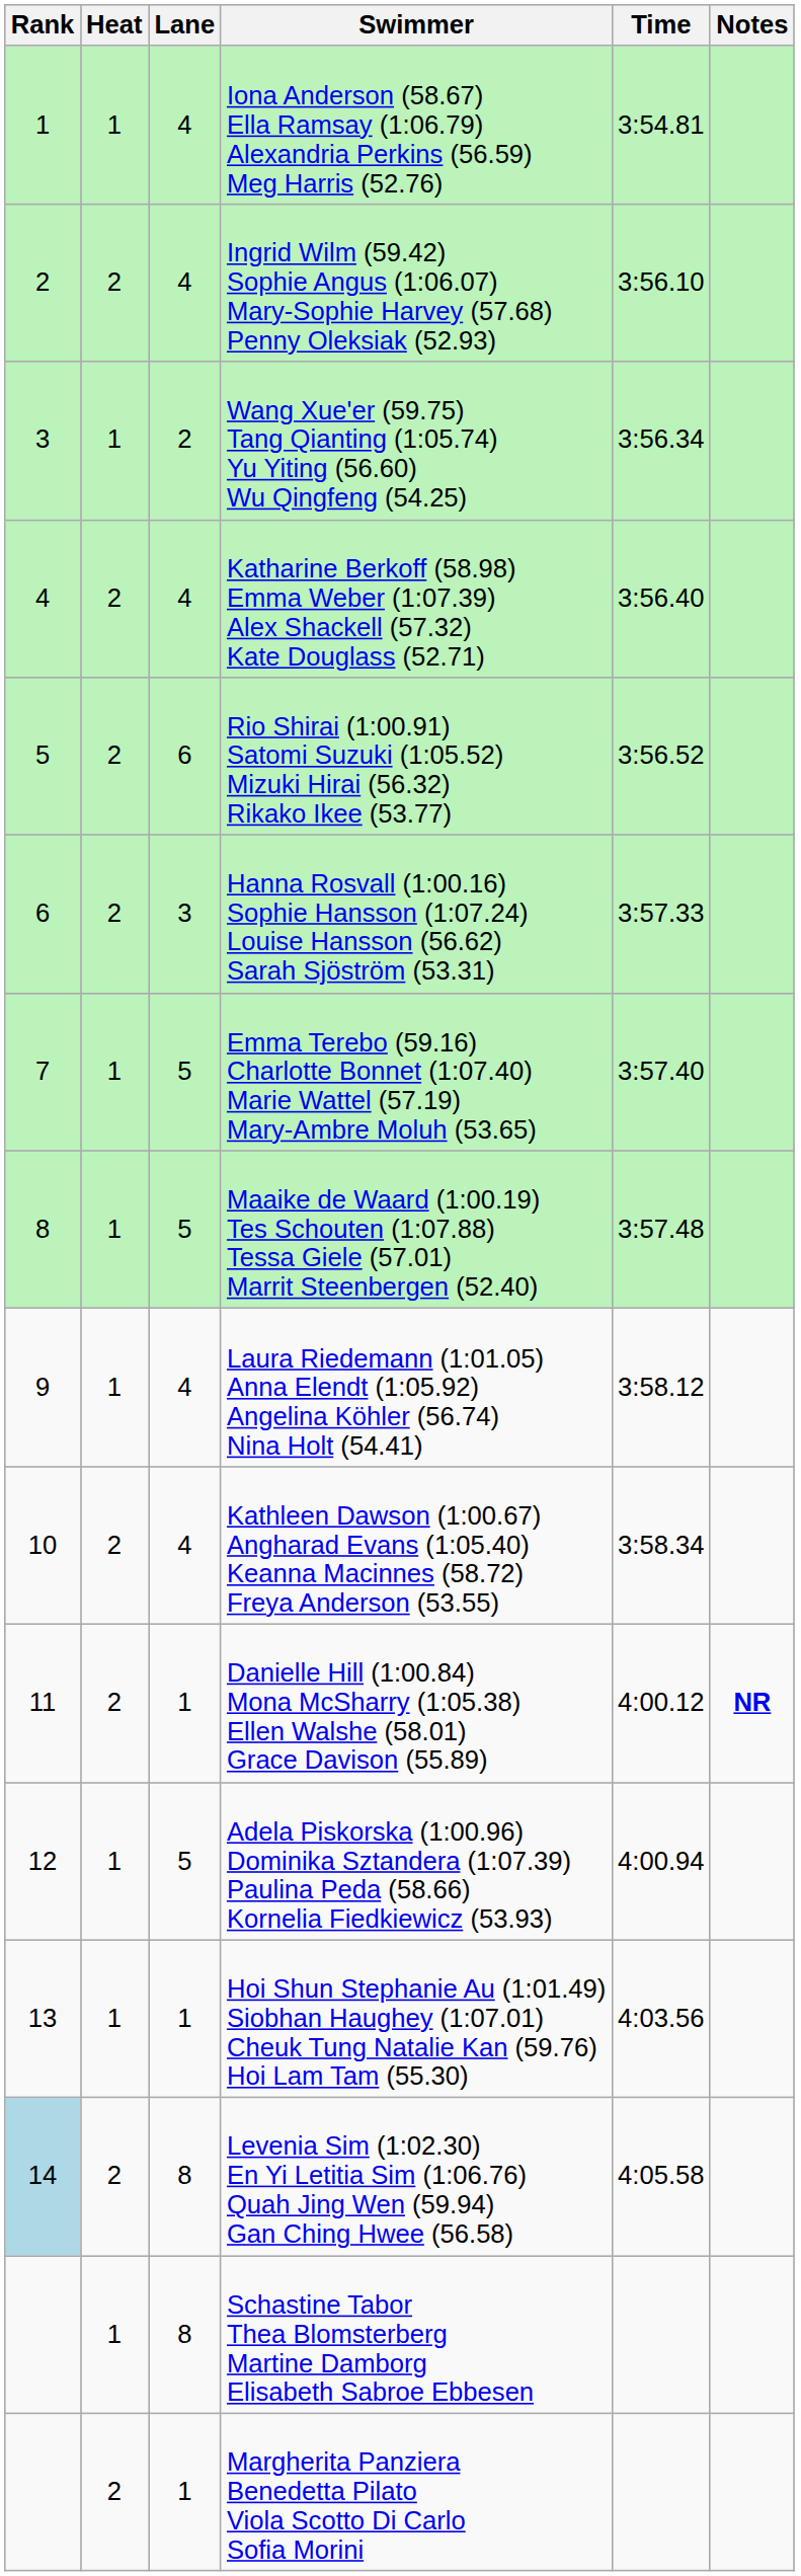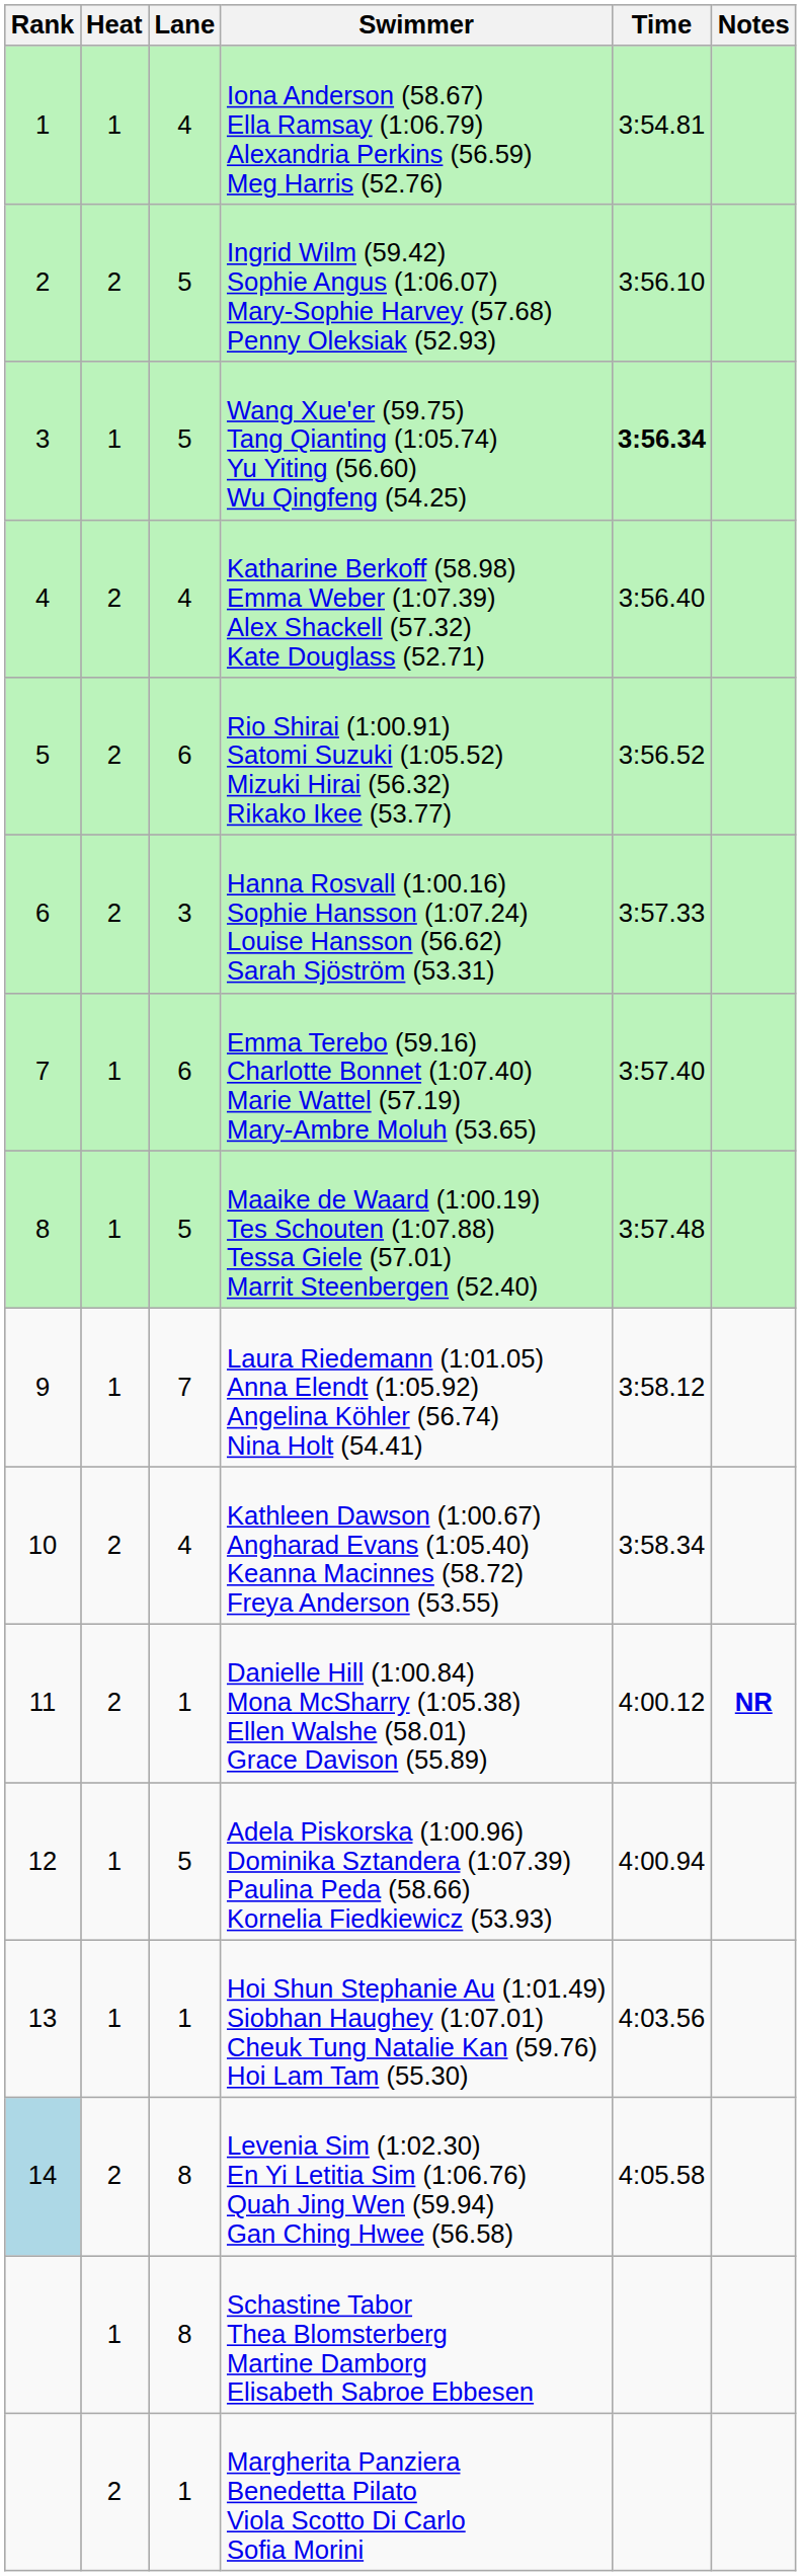row 3 | Lane: 4 -> 5
row 4 | Lane: 2 -> 5
row 4 | Time: normal -> bold
row 8 | Lane: 5 -> 6
row 10 | Lane: 4 -> 7
